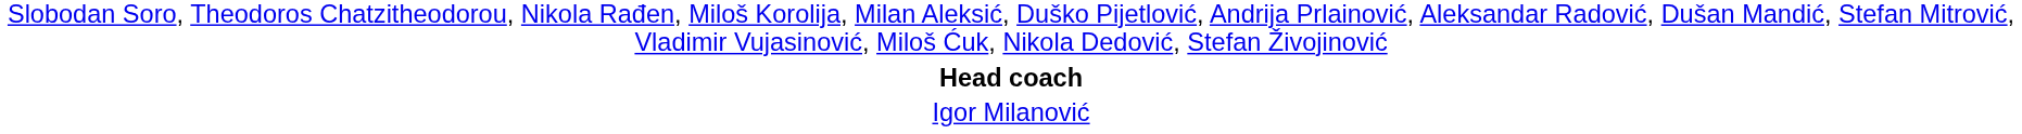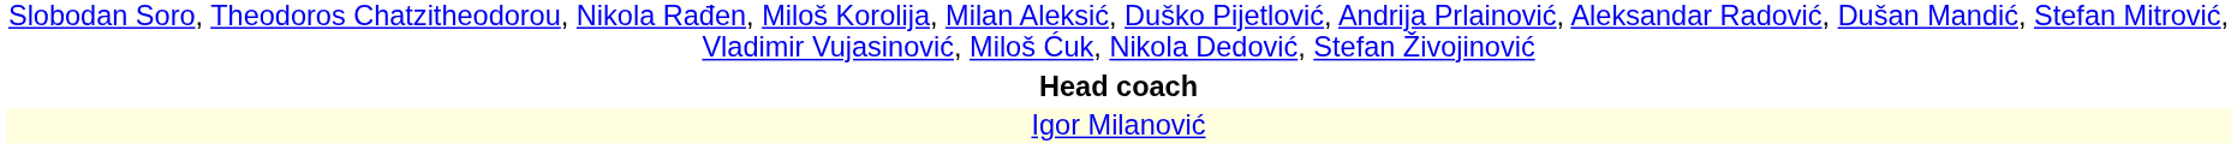row 3 | column 1: no background -> lightyellow background
